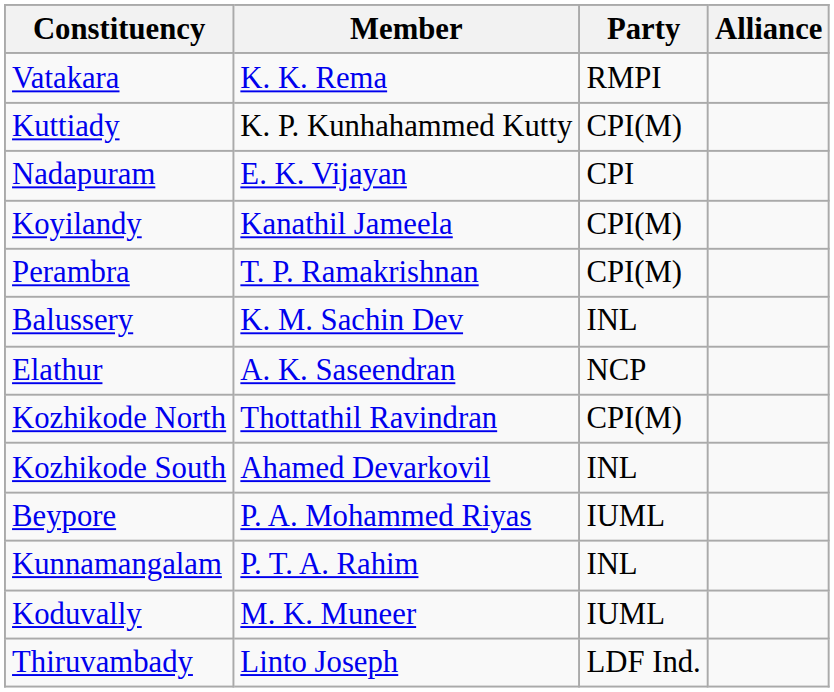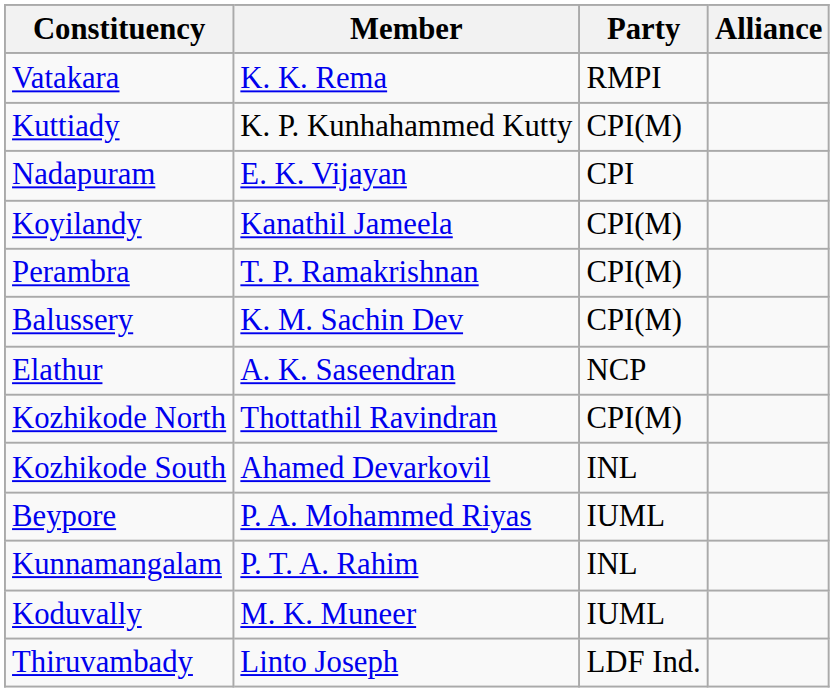Balussery | Party: INL -> CPI(M)
